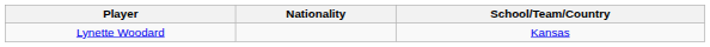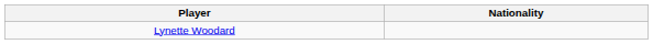- column: School/Team/Country | Kansas
